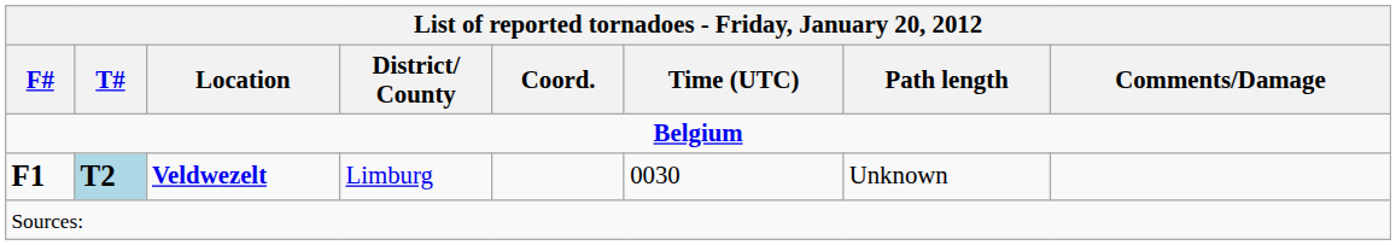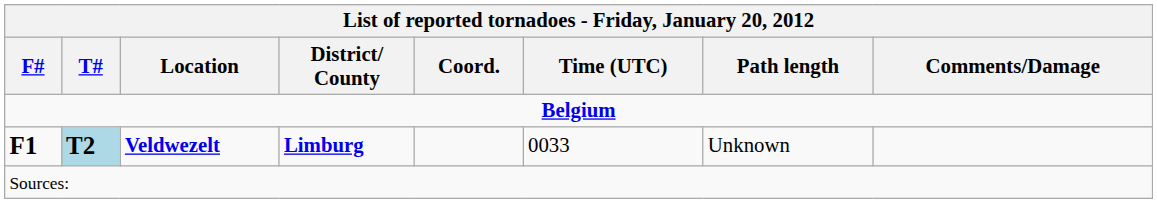F1 | District/ County: normal -> bold
F1 | Time (UTC): 0030 -> 0033
